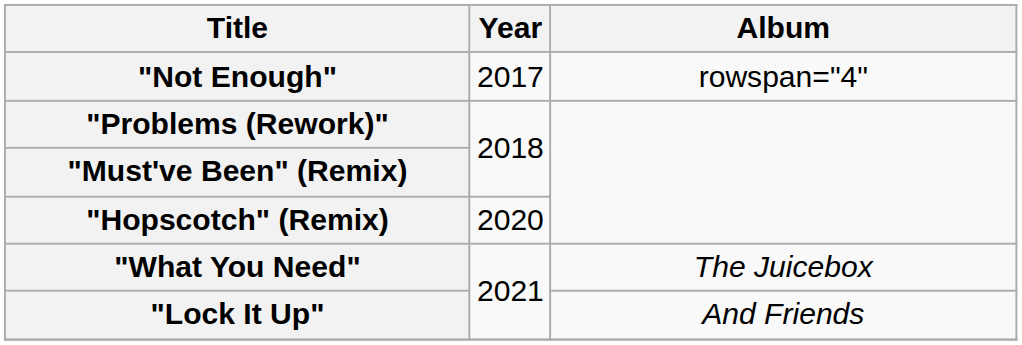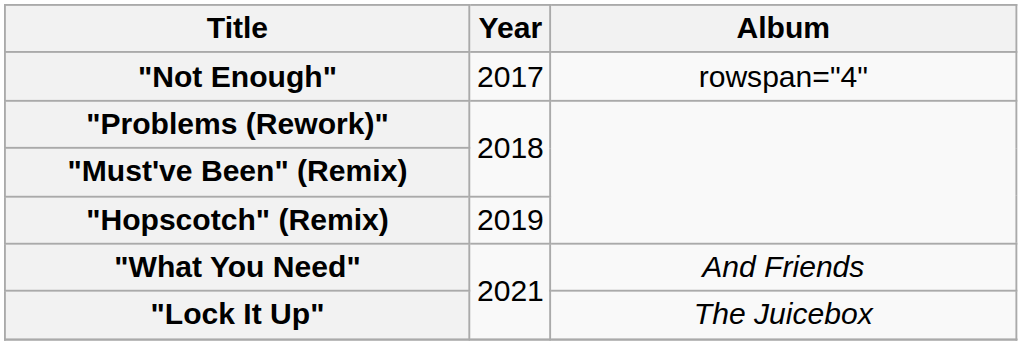"Hopscotch" (Remix) | Year: 2020 -> 2019
"What You Need" | Album: The Juicebox -> And Friends
"Lock It Up" | Album: And Friends -> The Juicebox
